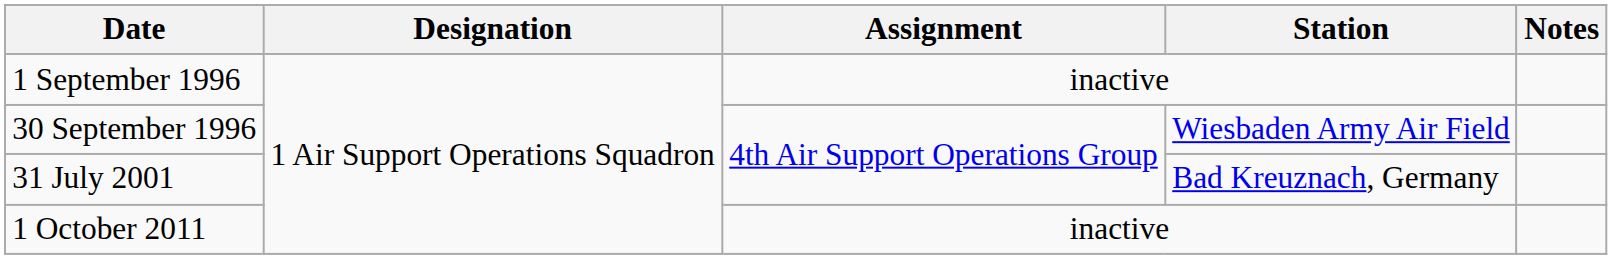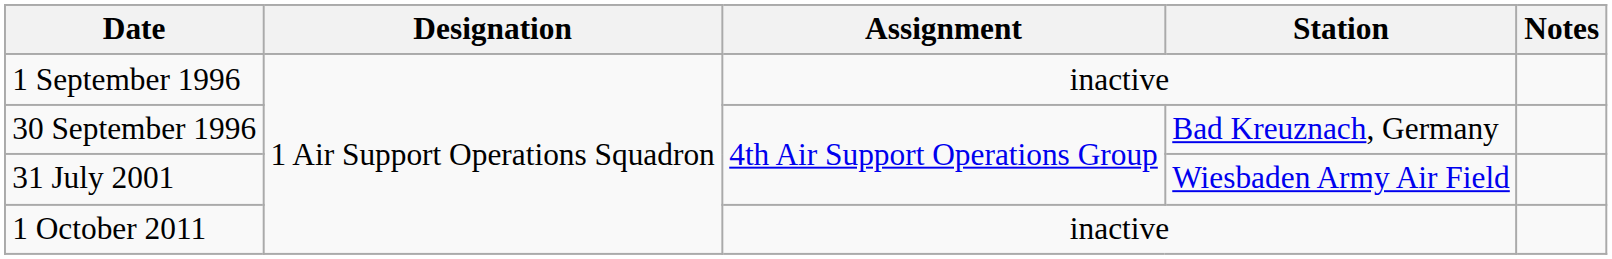30 September 1996 | Station: Wiesbaden Army Air Field -> Bad Kreuznach, Germany
31 July 2001 | Station: Bad Kreuznach, Germany -> Wiesbaden Army Air Field
